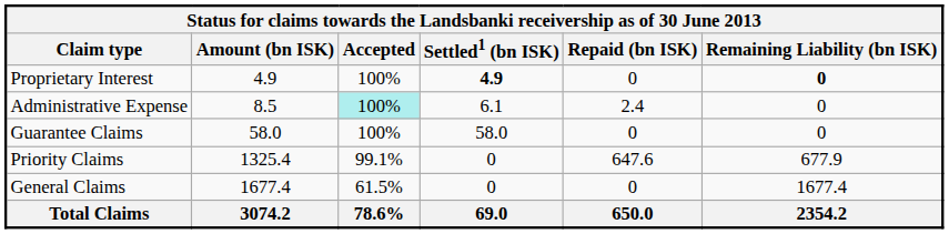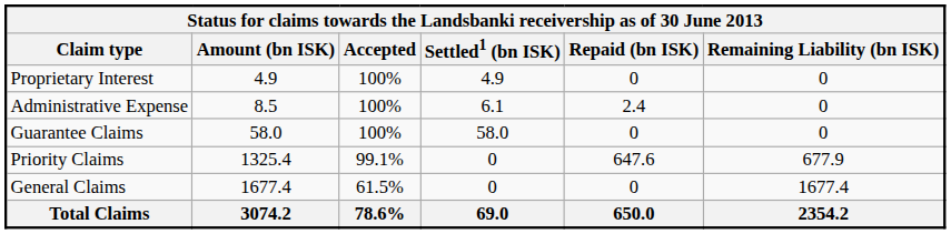Proprietary Interest | Settled1 (bn ISK): bold -> normal
Proprietary Interest | Remaining Liability (bn ISK): bold -> normal
Administrative Expense | Accepted: paleturquoise background -> no background
